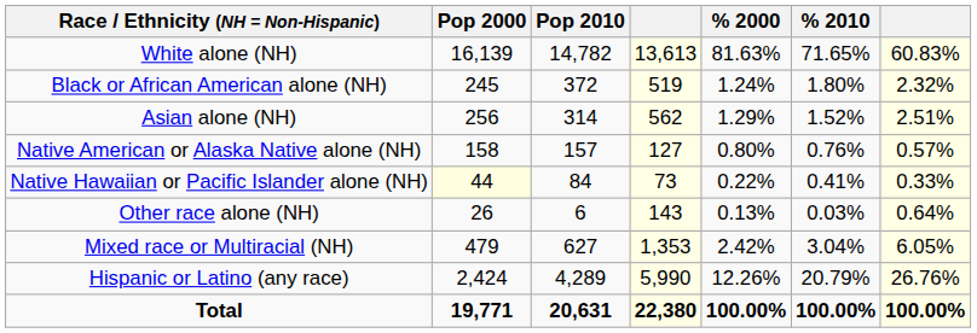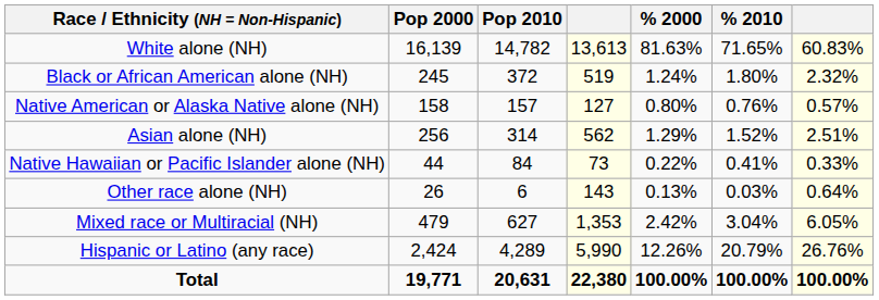rows swapped: Native American or Alaska Native alone (NH) <-> Asian alone (NH)
Native Hawaiian or Pacific Islander alone (NH) | Pop 2000: lightyellow background -> no background
